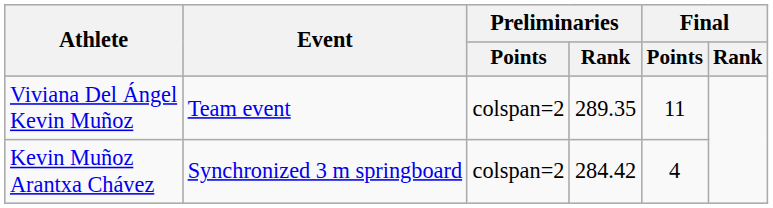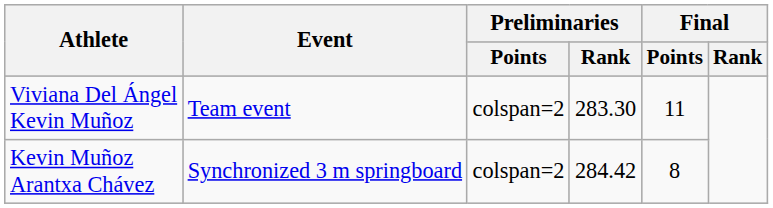Viviana Del Ángel Kevin Muñoz | Preliminaries / Rank: 289.35 -> 283.30
Kevin Muñoz Arantxa Chávez | Final / Points: 4 -> 8
